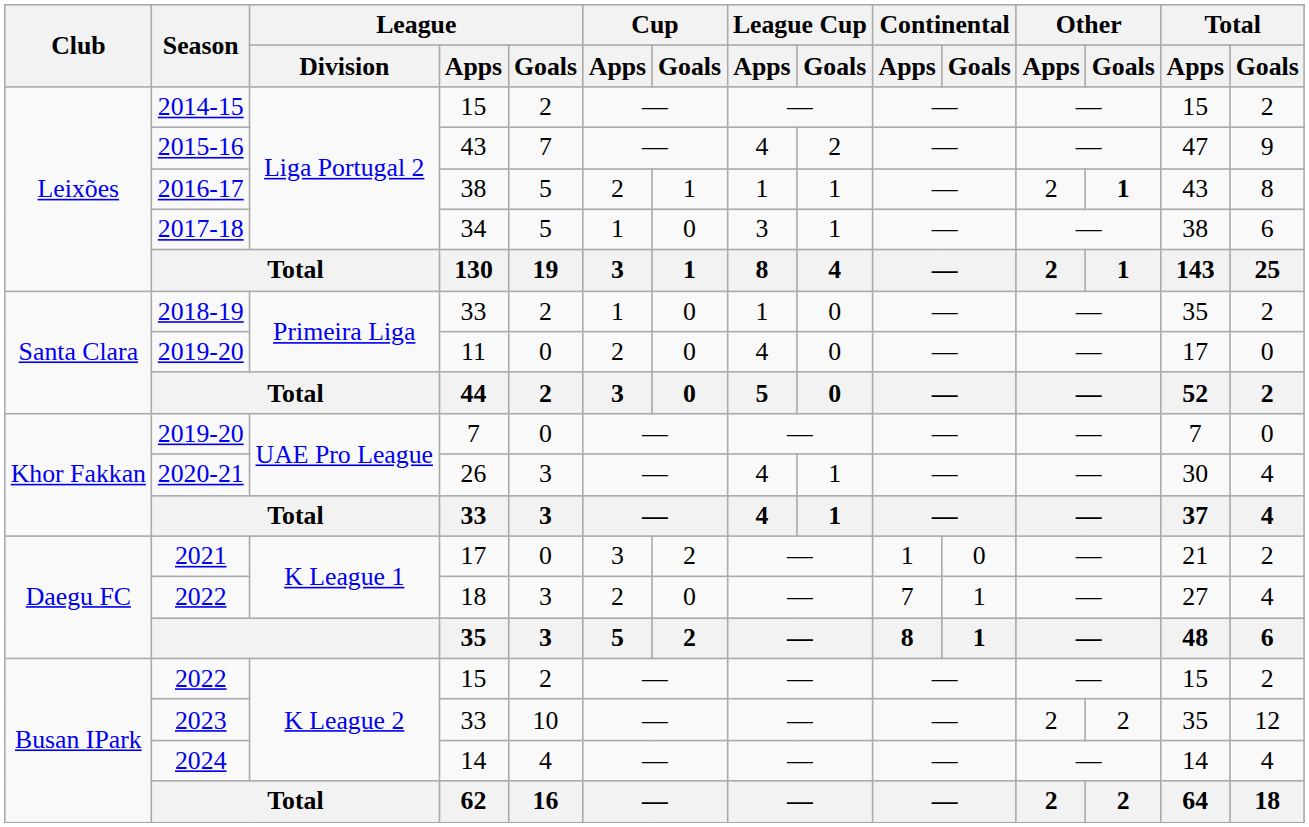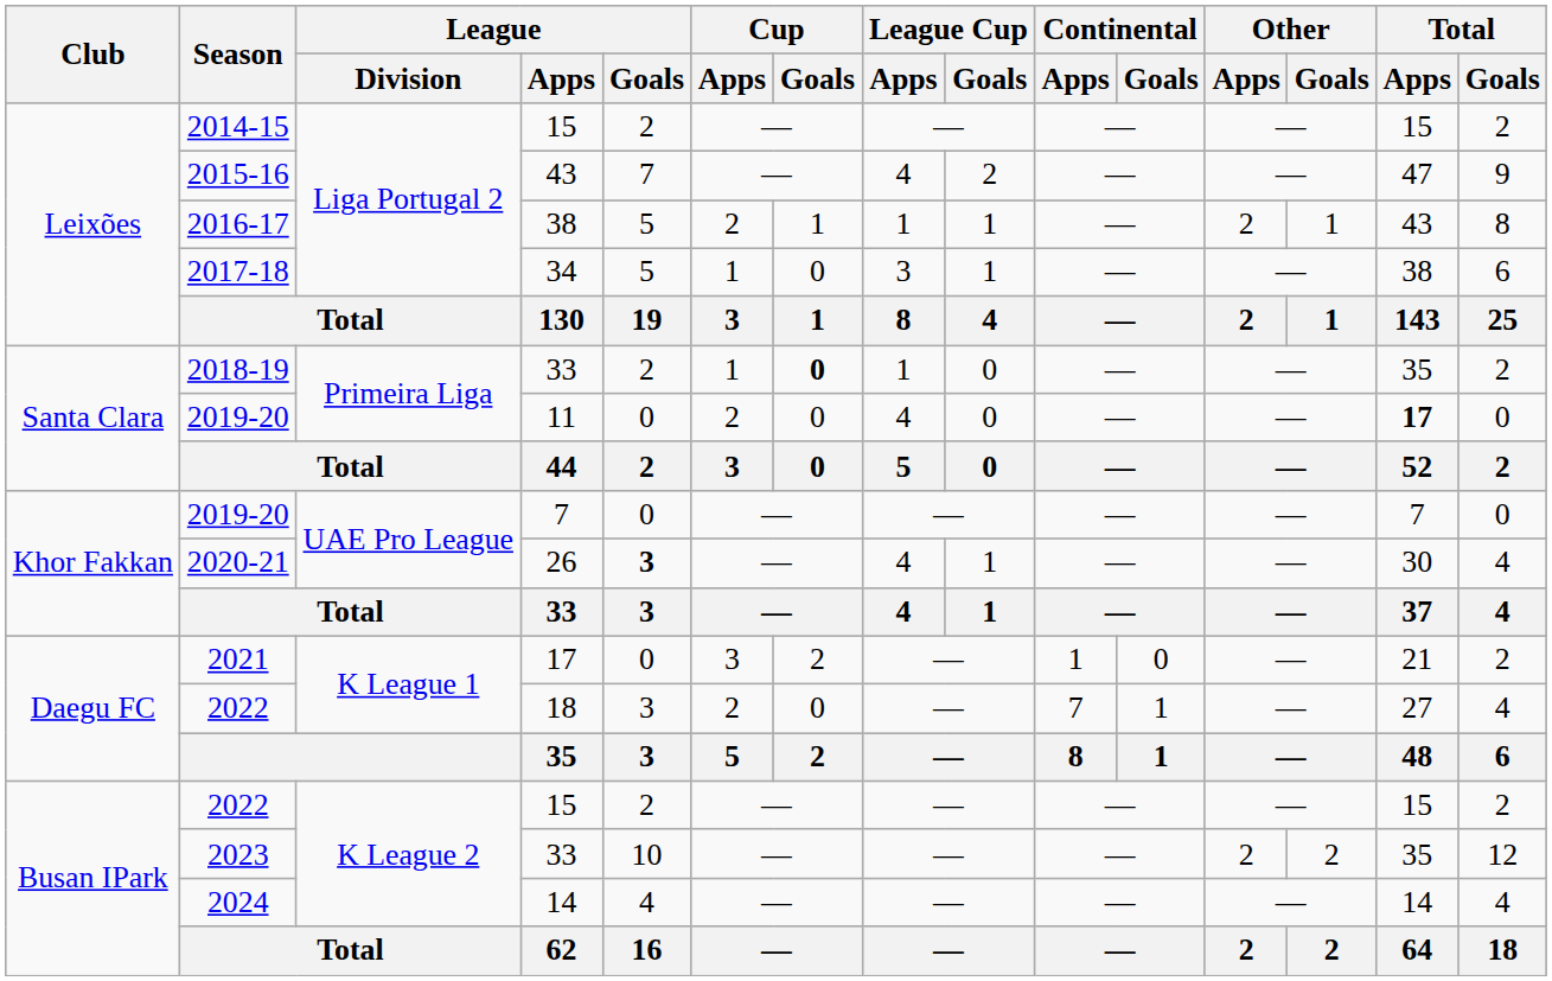2016-17 | Other / Goals: bold -> normal
2018-19 | Cup / Goals: normal -> bold
2019-20 / 11 | Total / Apps: normal -> bold
2020-21 | League / Goals: normal -> bold
